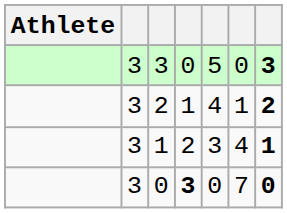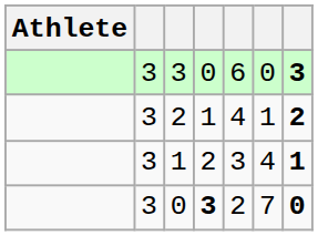row 2 | column 5: 5 -> 6
row 5 | column 5: 0 -> 2
